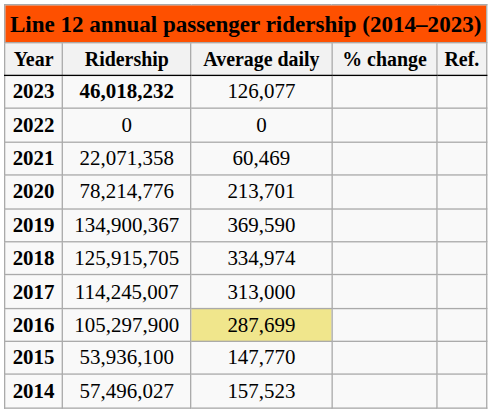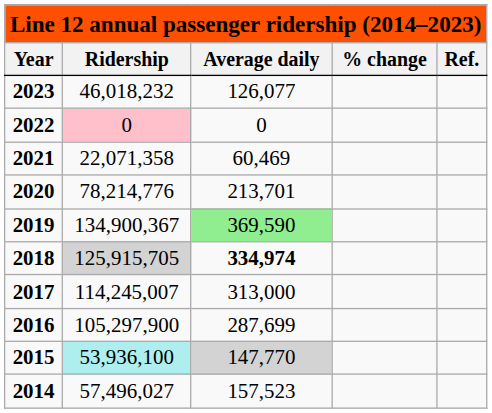2023 | Ridership: bold -> normal
2022 | Ridership: no background -> pink background
2019 | Average daily: no background -> lightgreen background
2018 | Ridership: no background -> lightgrey background
2018 | Average daily: normal -> bold
2016 | Average daily: khaki background -> no background
2015 | Ridership: no background -> paleturquoise background
2015 | Average daily: no background -> lightgrey background
